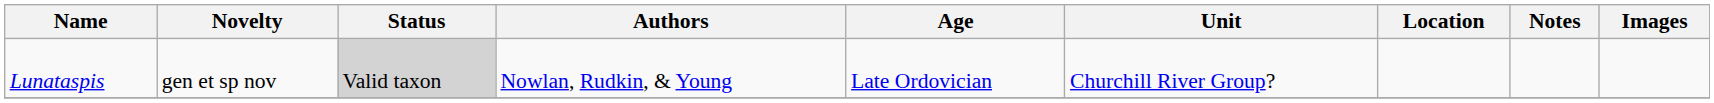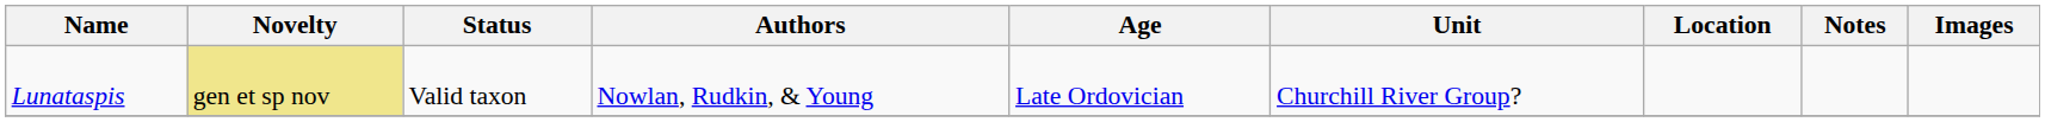Lunataspis | Novelty: no background -> khaki background
Lunataspis | Status: lightgrey background -> no background
